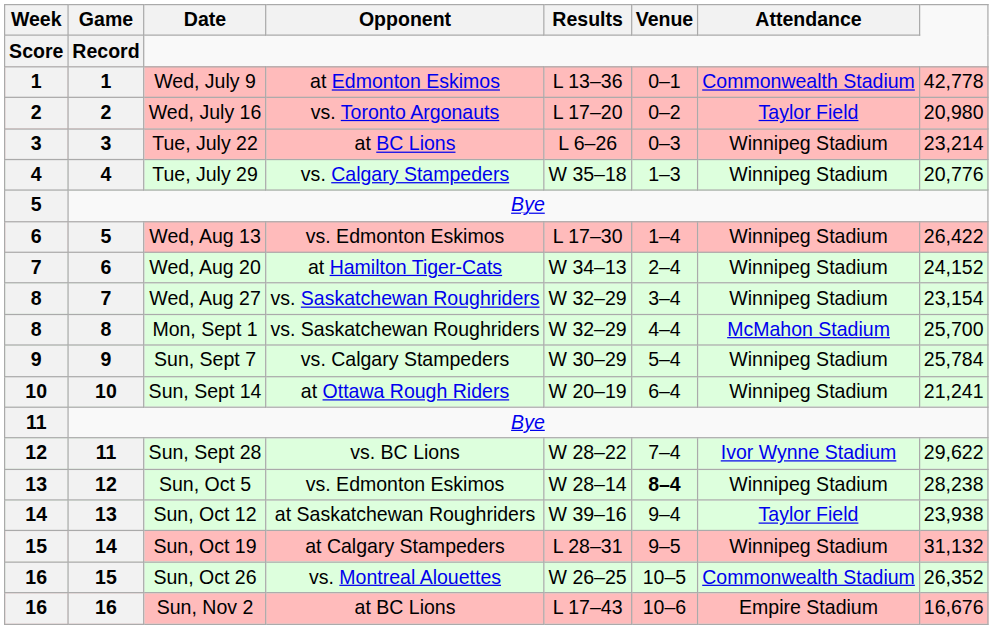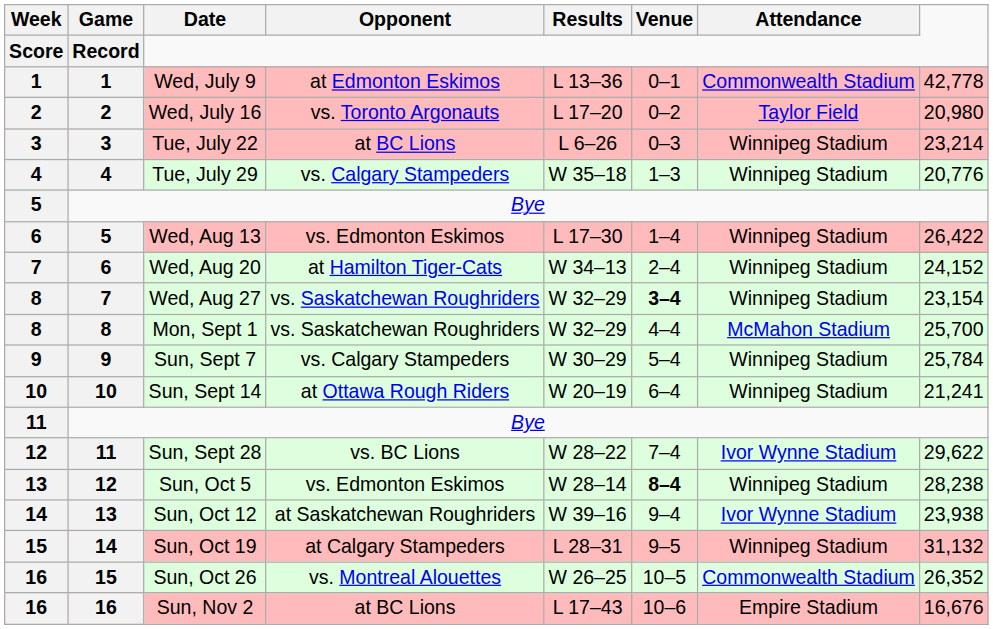Wed, Aug 27 | Venue: normal -> bold
Sun, Oct 12 | Attendance: Taylor Field -> Ivor Wynne Stadium
